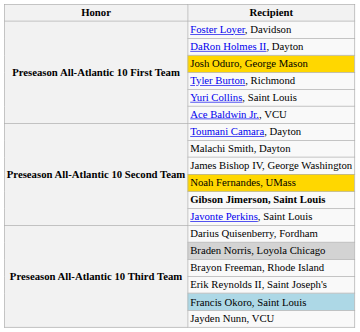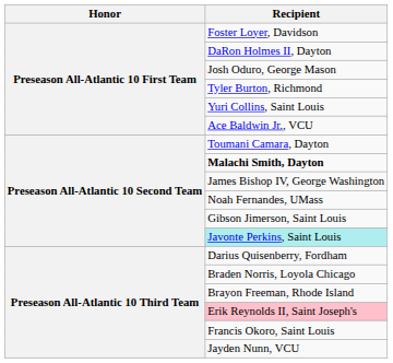row 4 | Recipient: gold background -> no background
row 9 | Recipient: normal -> bold
row 11 | Recipient: gold background -> no background
row 12 | Recipient: bold -> normal
row 13 | Recipient: no background -> paleturquoise background
row 15 | Recipient: lightgrey background -> no background
row 17 | Recipient: no background -> pink background
row 18 | Recipient: lightblue background -> no background
